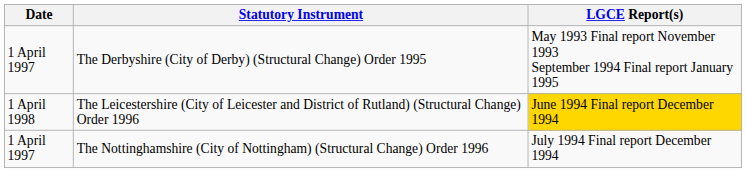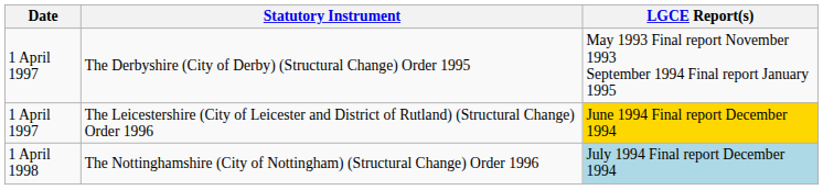row 3 | Date: 1 April 1998 -> 1 April 1997
row 4 | Date: 1 April 1997 -> 1 April 1998
row 4 | LGCE Report(s): no background -> lightblue background
